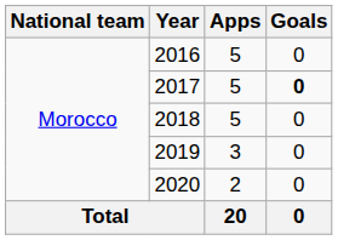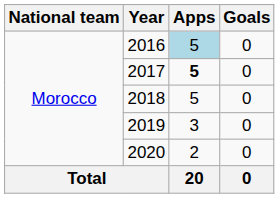2016 | Apps: no background -> lightblue background
2017 | Apps: normal -> bold
2017 | Goals: bold -> normal
